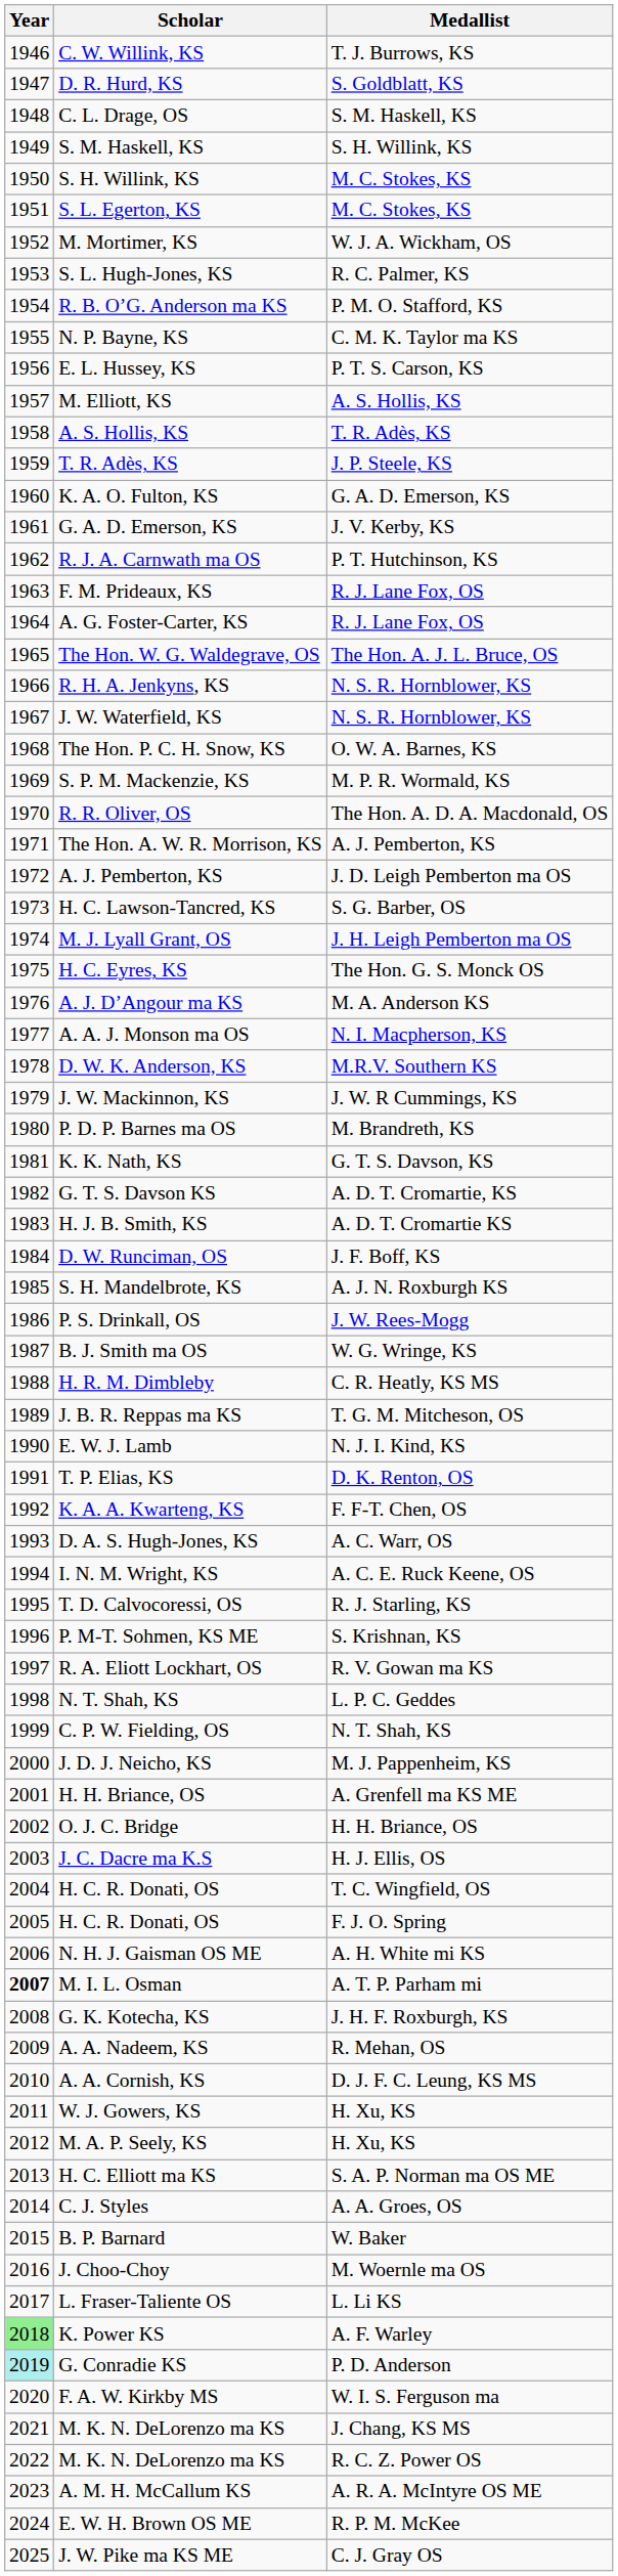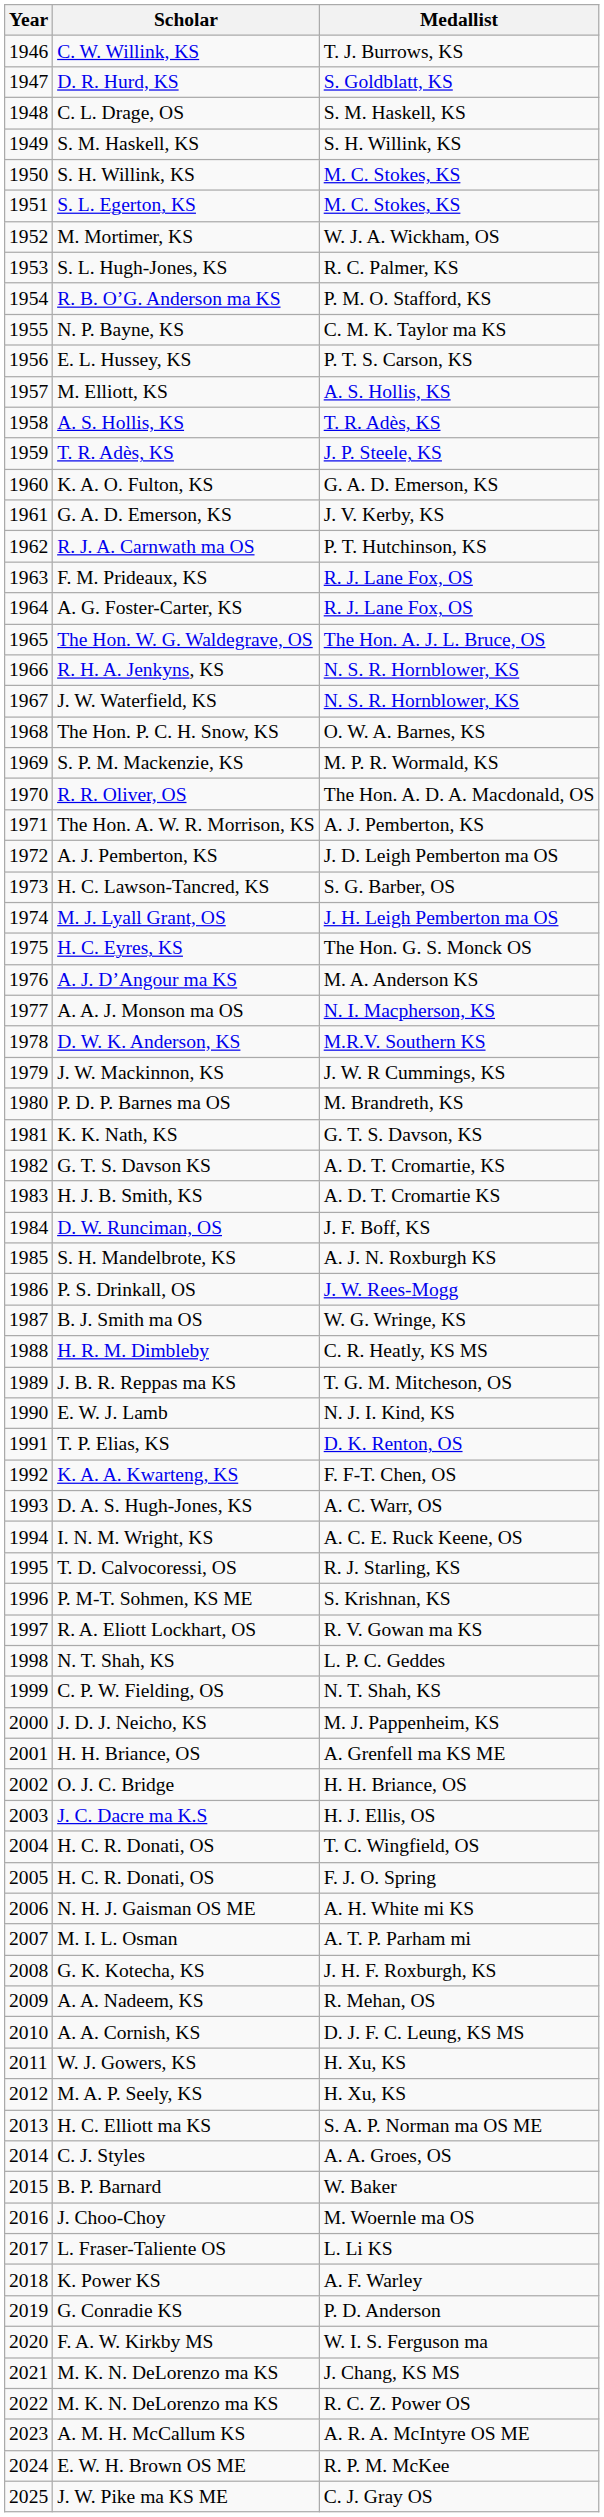M. I. L. Osman | Year: bold -> normal
K. Power KS | Year: lightgreen background -> no background
G. Conradie KS | Year: paleturquoise background -> no background
